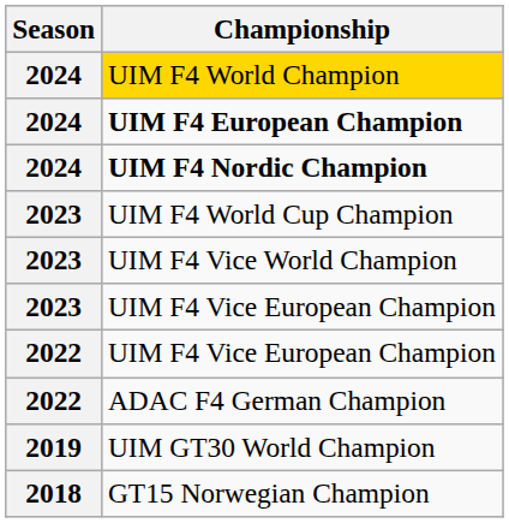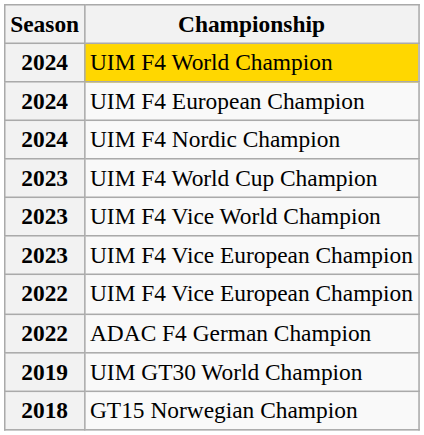row 3 | Championship: bold -> normal
row 4 | Championship: bold -> normal
